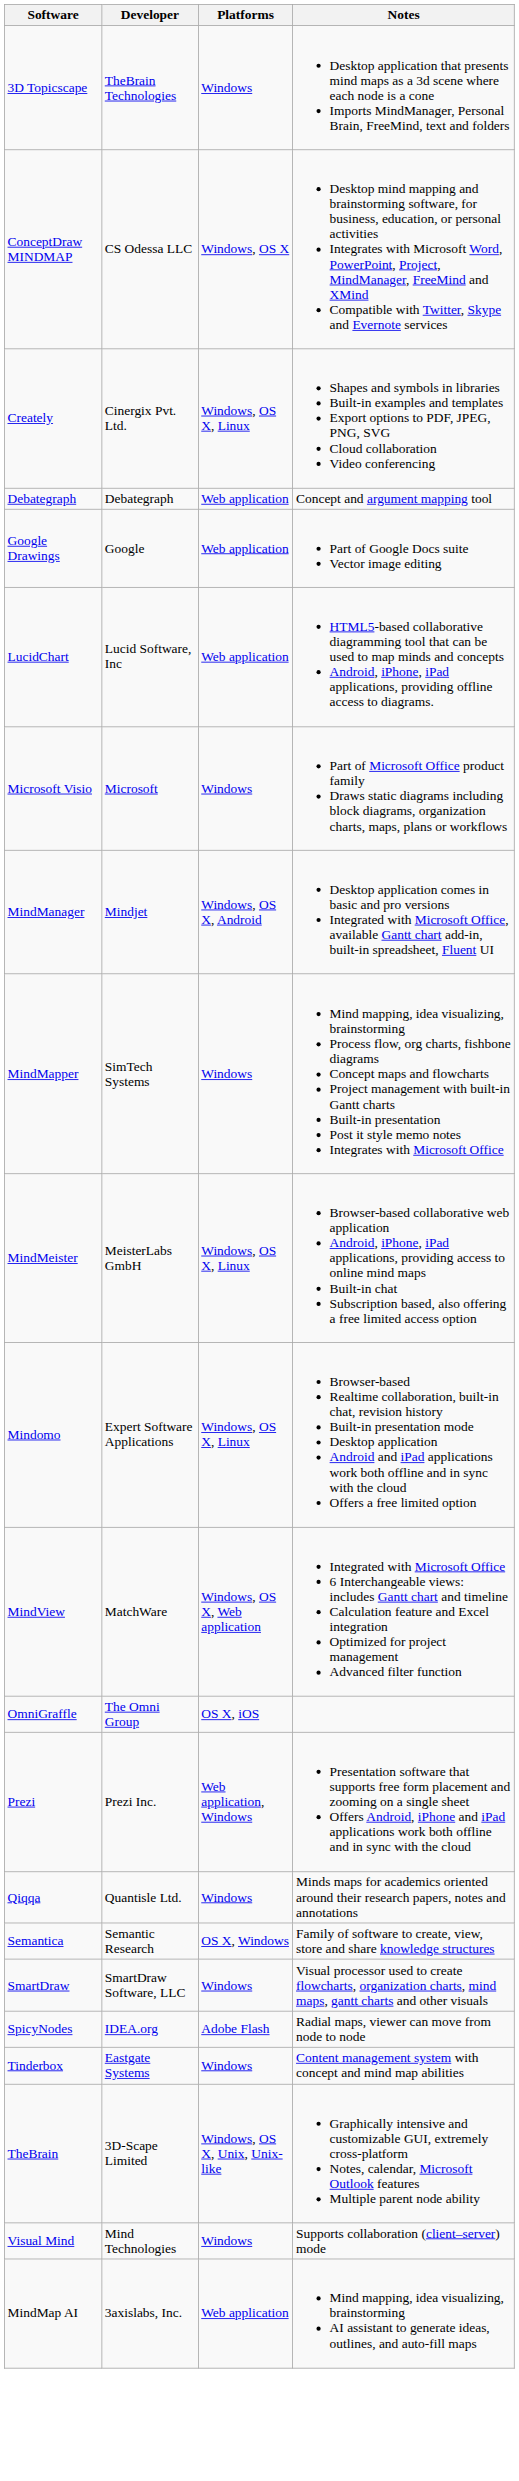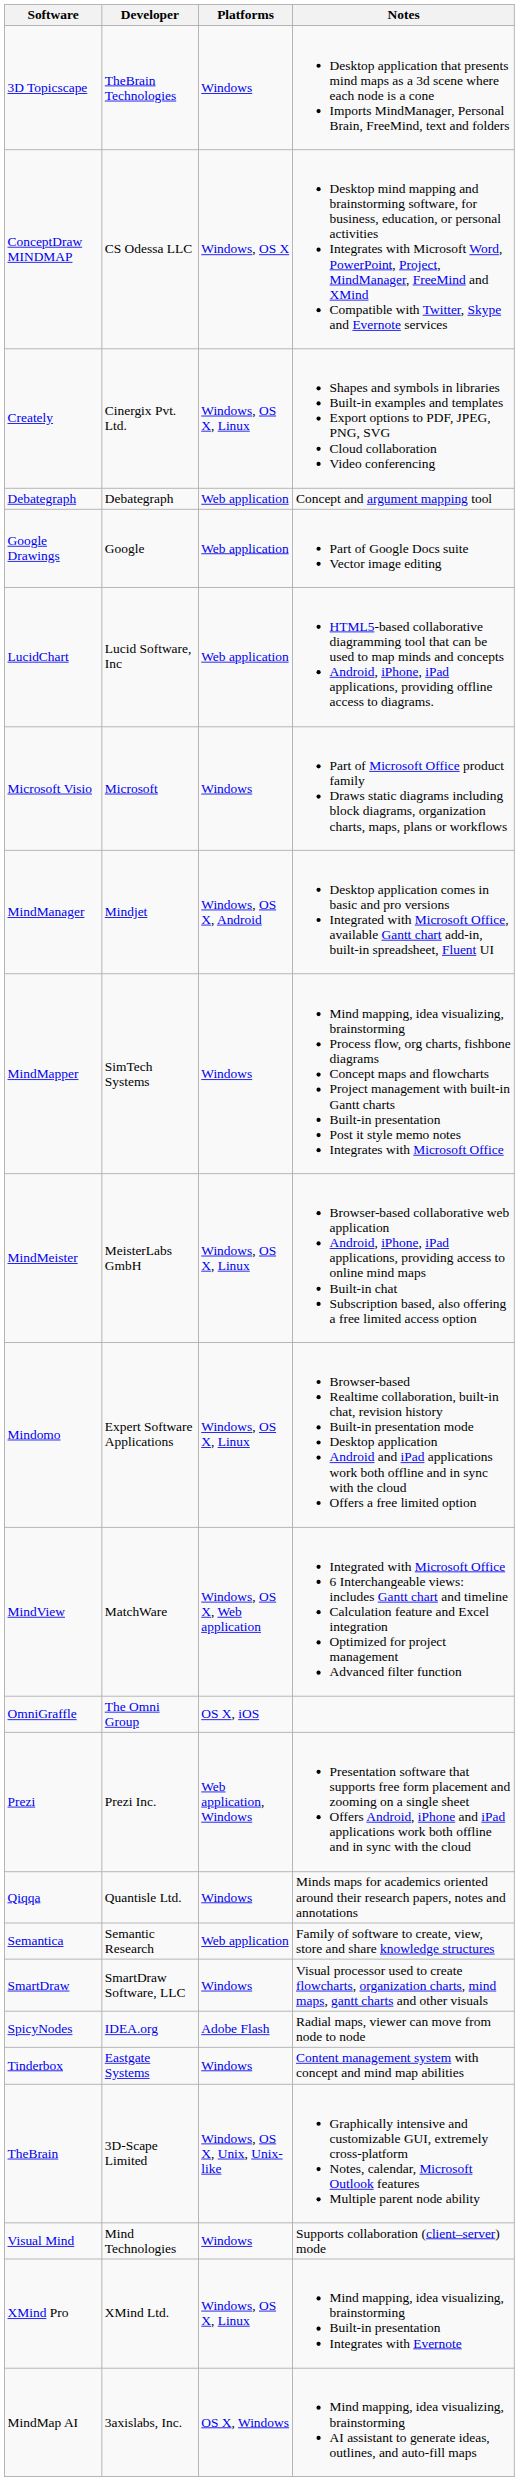Semantica | Platforms: OS X, Windows -> Web application
+ row: XMind Pro | XMind Ltd. | Windows, OS X, Linux | Mind mapping, idea visualizing, brainstorming Built-in presentation Integrates with Evernote
MindMap AI | Platforms: Web application -> OS X, Windows
